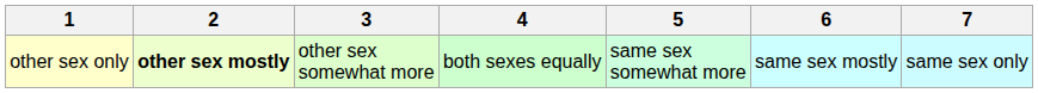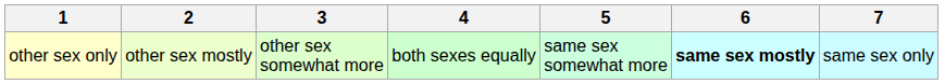other sex only | 2: bold -> normal
other sex only | 6: normal -> bold
